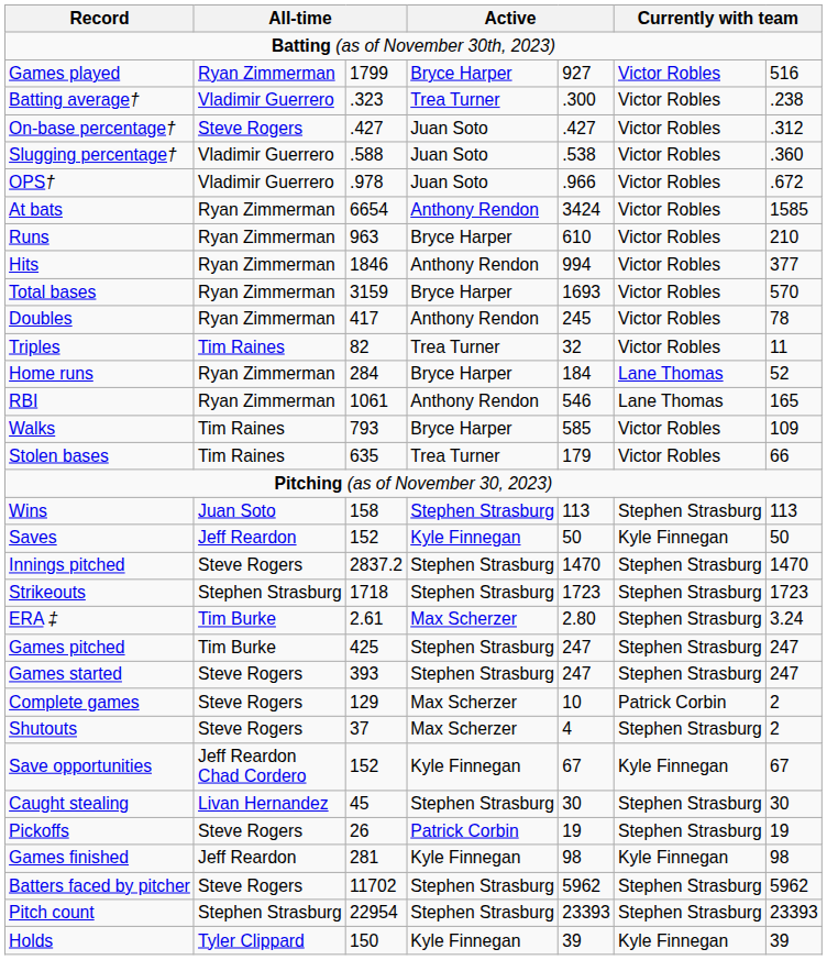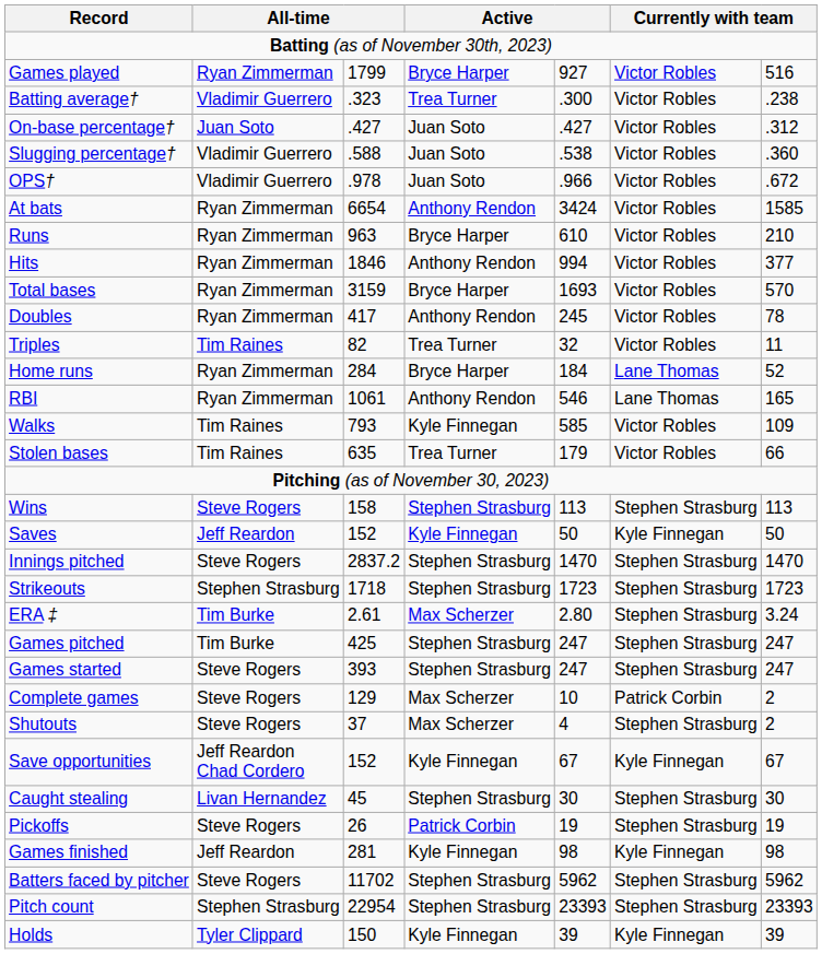On-base percentage† | column 2: Steve Rogers -> Juan Soto
Walks | column 4: Bryce Harper -> Kyle Finnegan
Wins | column 2: Juan Soto -> Steve Rogers
